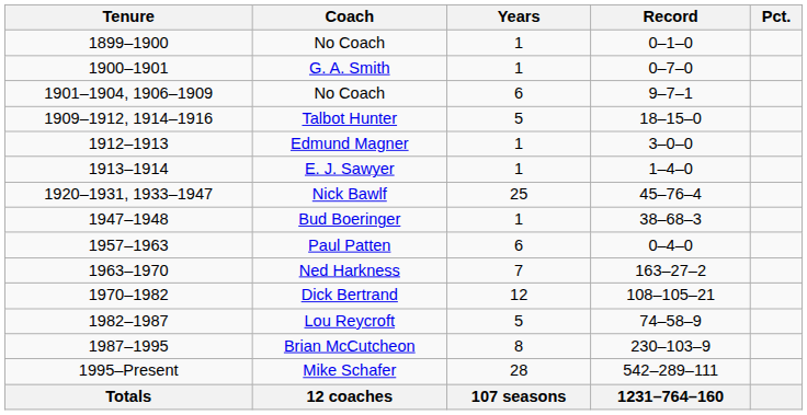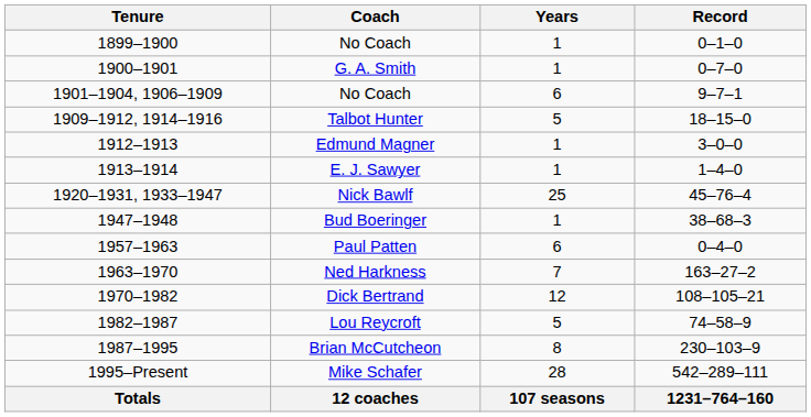- column: Pct.
